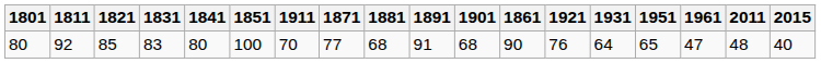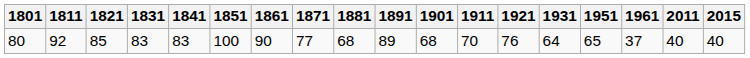columns swapped: 1861 <-> 1911
row 2 | 1841: 80 -> 83
row 2 | 1891: 91 -> 89
row 2 | 1961: 47 -> 37
row 2 | 2011: 48 -> 40
